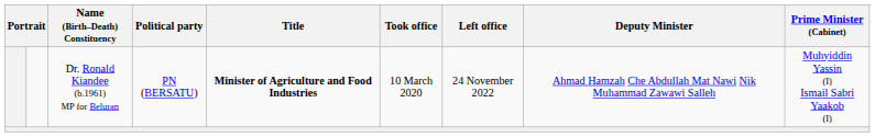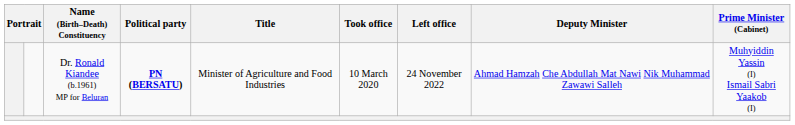Dr. Ronald Kiandee (b.1961) MP for Beluran | Political party: normal -> bold
Dr. Ronald Kiandee (b.1961) MP for Beluran | Title: bold -> normal
